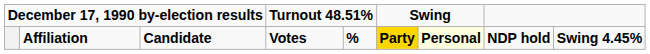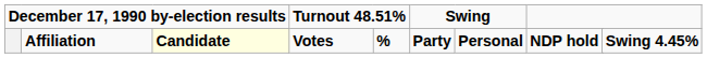Affiliation | column 3: no background -> lightyellow background
Affiliation | column 6: gold background -> no background
Affiliation | column 7: lightyellow background -> no background
